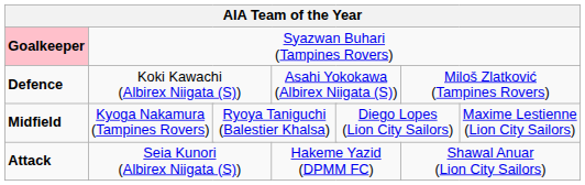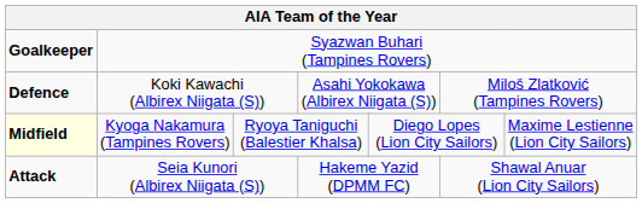Goalkeeper | column 1: pink background -> no background
Midfield | column 1: no background -> lightyellow background
